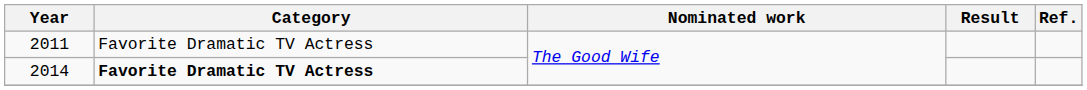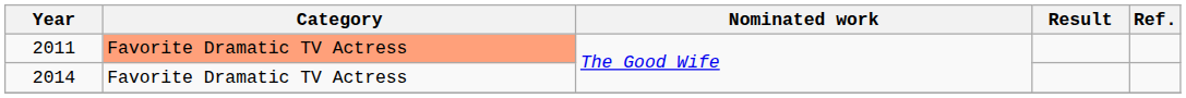2011 | Category: no background -> lightsalmon background
2014 | Category: bold -> normal
